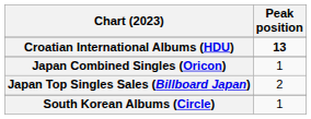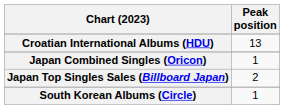Croatian International Albums (HDU) | Peak position: bold -> normal
